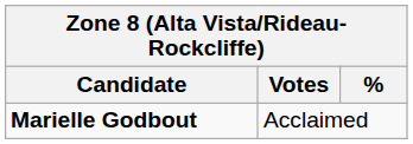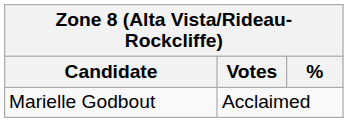Marielle Godbout | Candidate: bold -> normal
